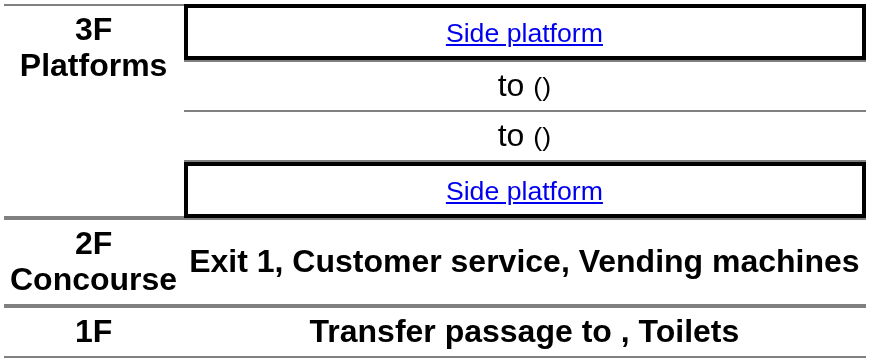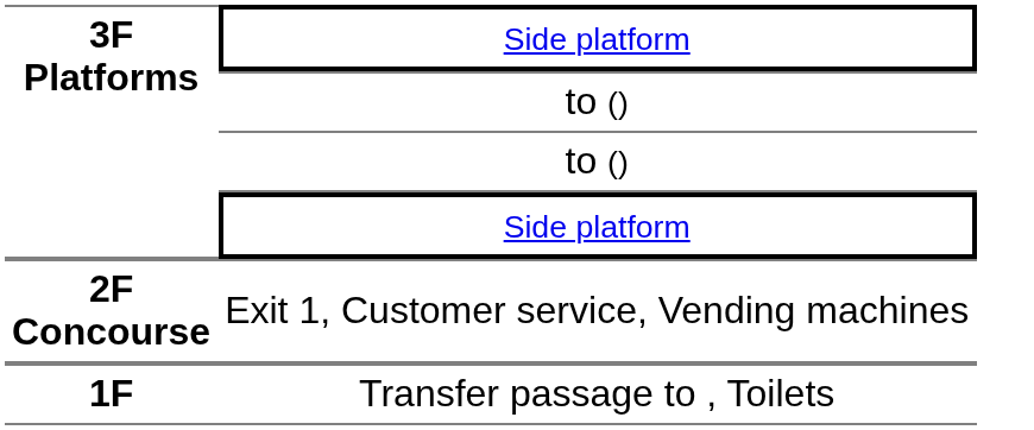Exit 1, Customer service, Vending machines | column 2: bold -> normal
Transfer passage to , Toilets | column 2: bold -> normal
